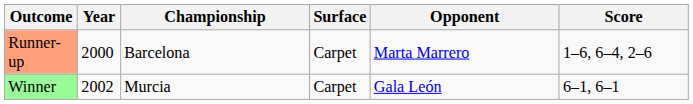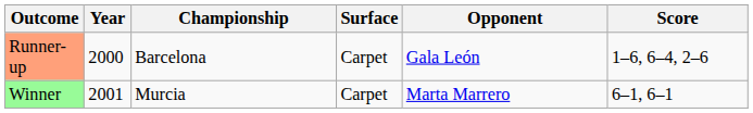Runner-up | Opponent: Marta Marrero -> Gala León
Winner | Year: 2002 -> 2001
Winner | Opponent: Gala León -> Marta Marrero
